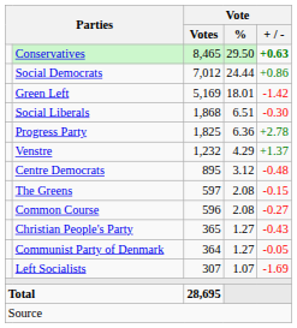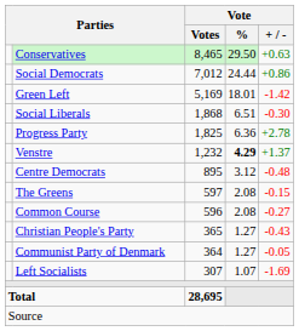Conservatives | Vote / + / -: bold -> normal
Venstre | Vote / %: normal -> bold
